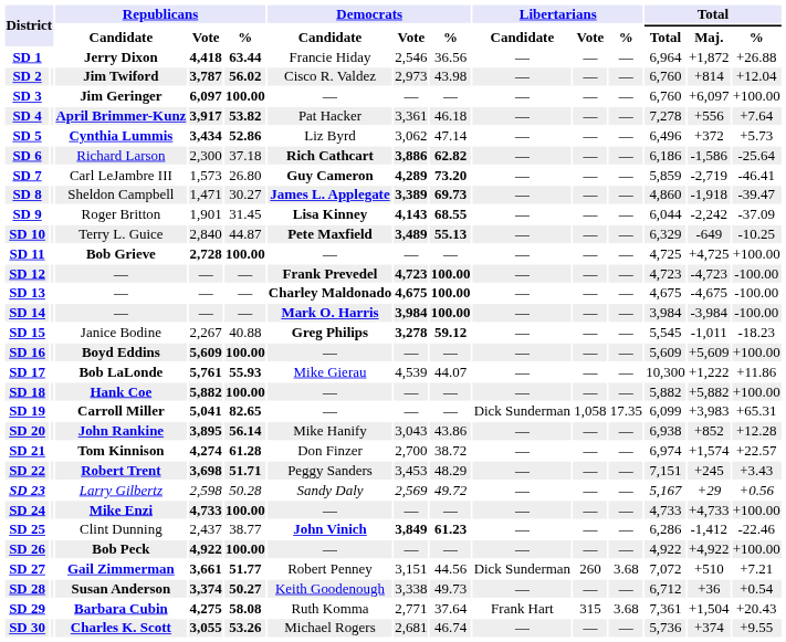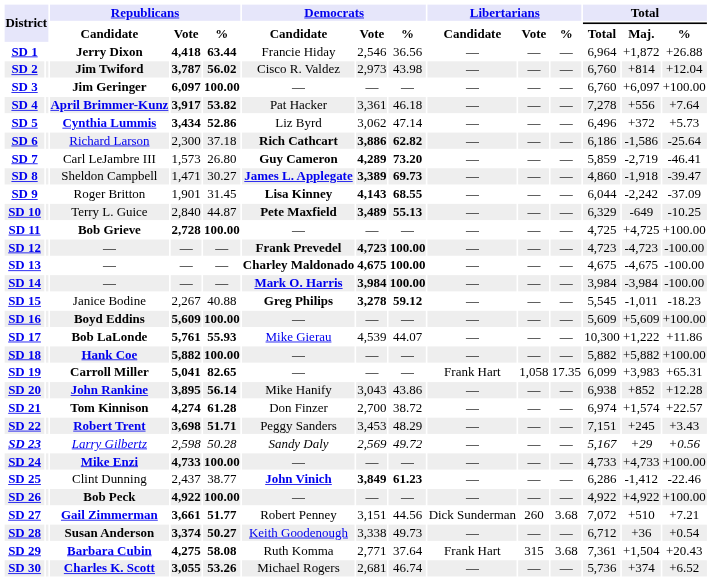SD 19 | Libertarians / Candidate: Dick Sunderman -> Frank Hart
SD 30 | Total / %: +9.55 -> +6.52
